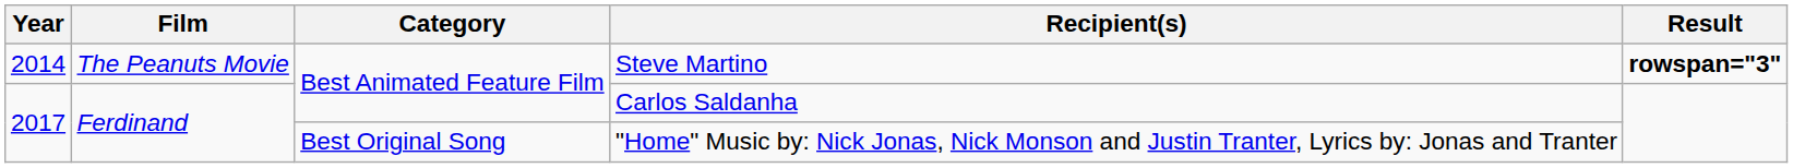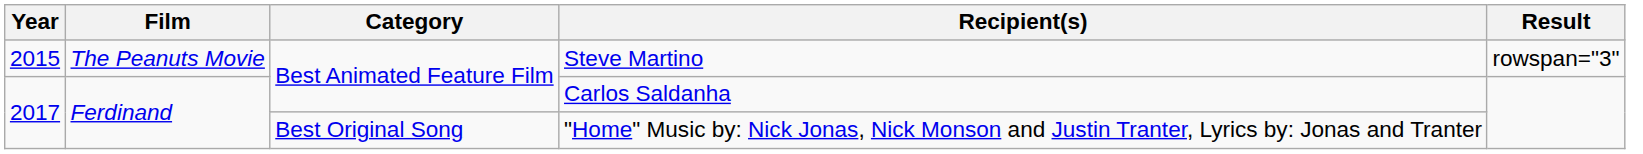Steve Martino | Year: 2014 -> 2015
Steve Martino | Result: bold -> normal
